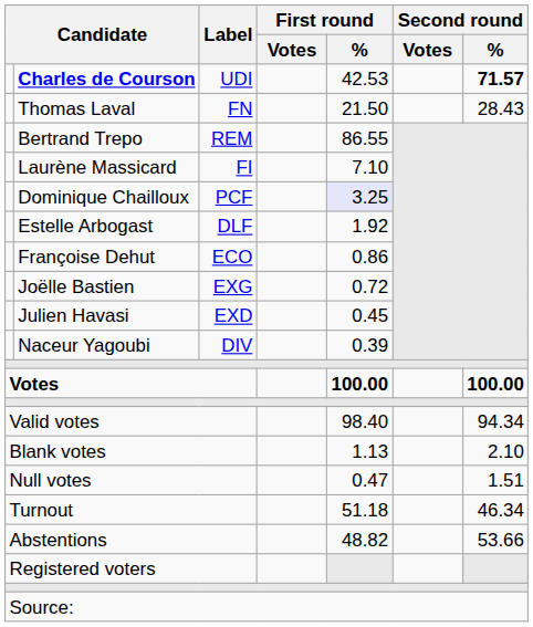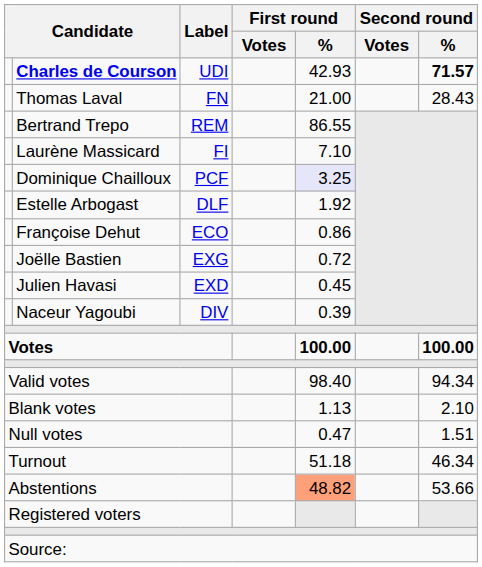Charles de Courson | First round / %: 42.53 -> 42.93
Thomas Laval | First round / %: 21.50 -> 21.00
Abstentions | First round / %: no background -> lightsalmon background
